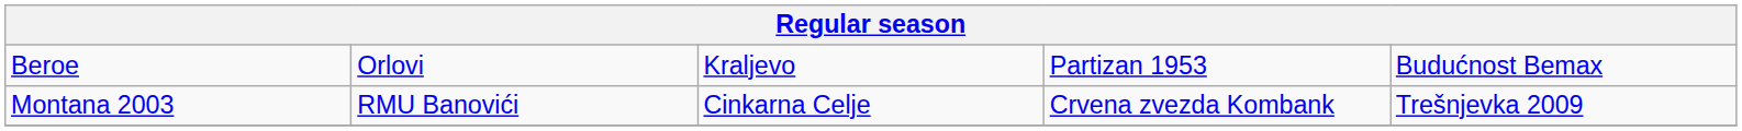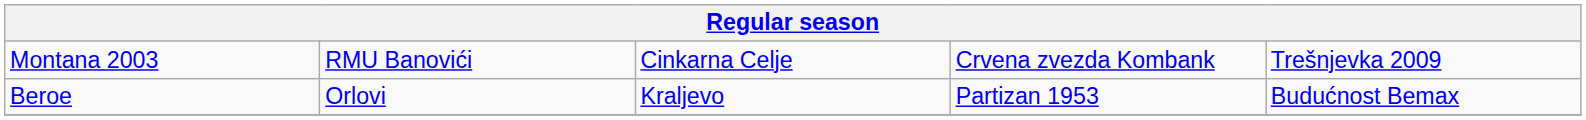rows swapped: Montana 2003 <-> Beroe
